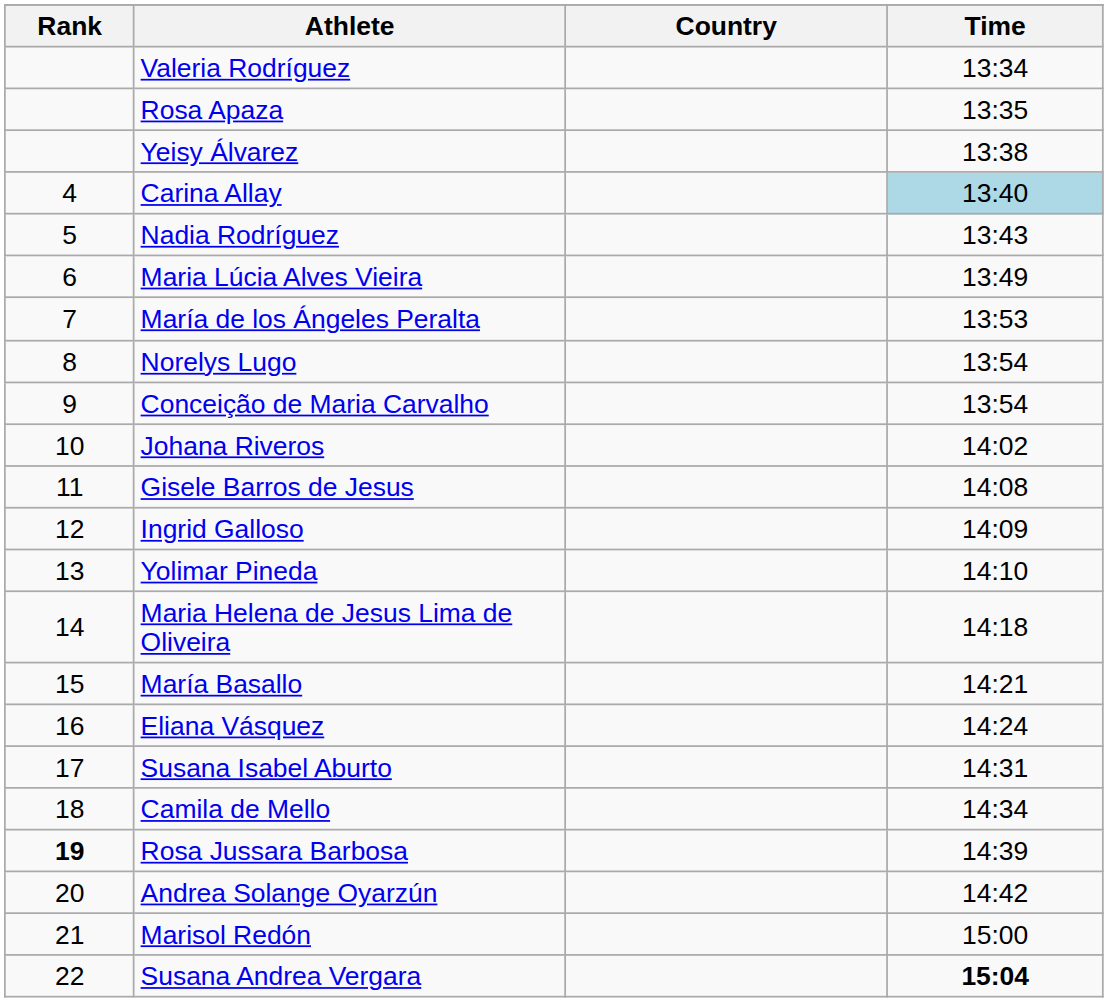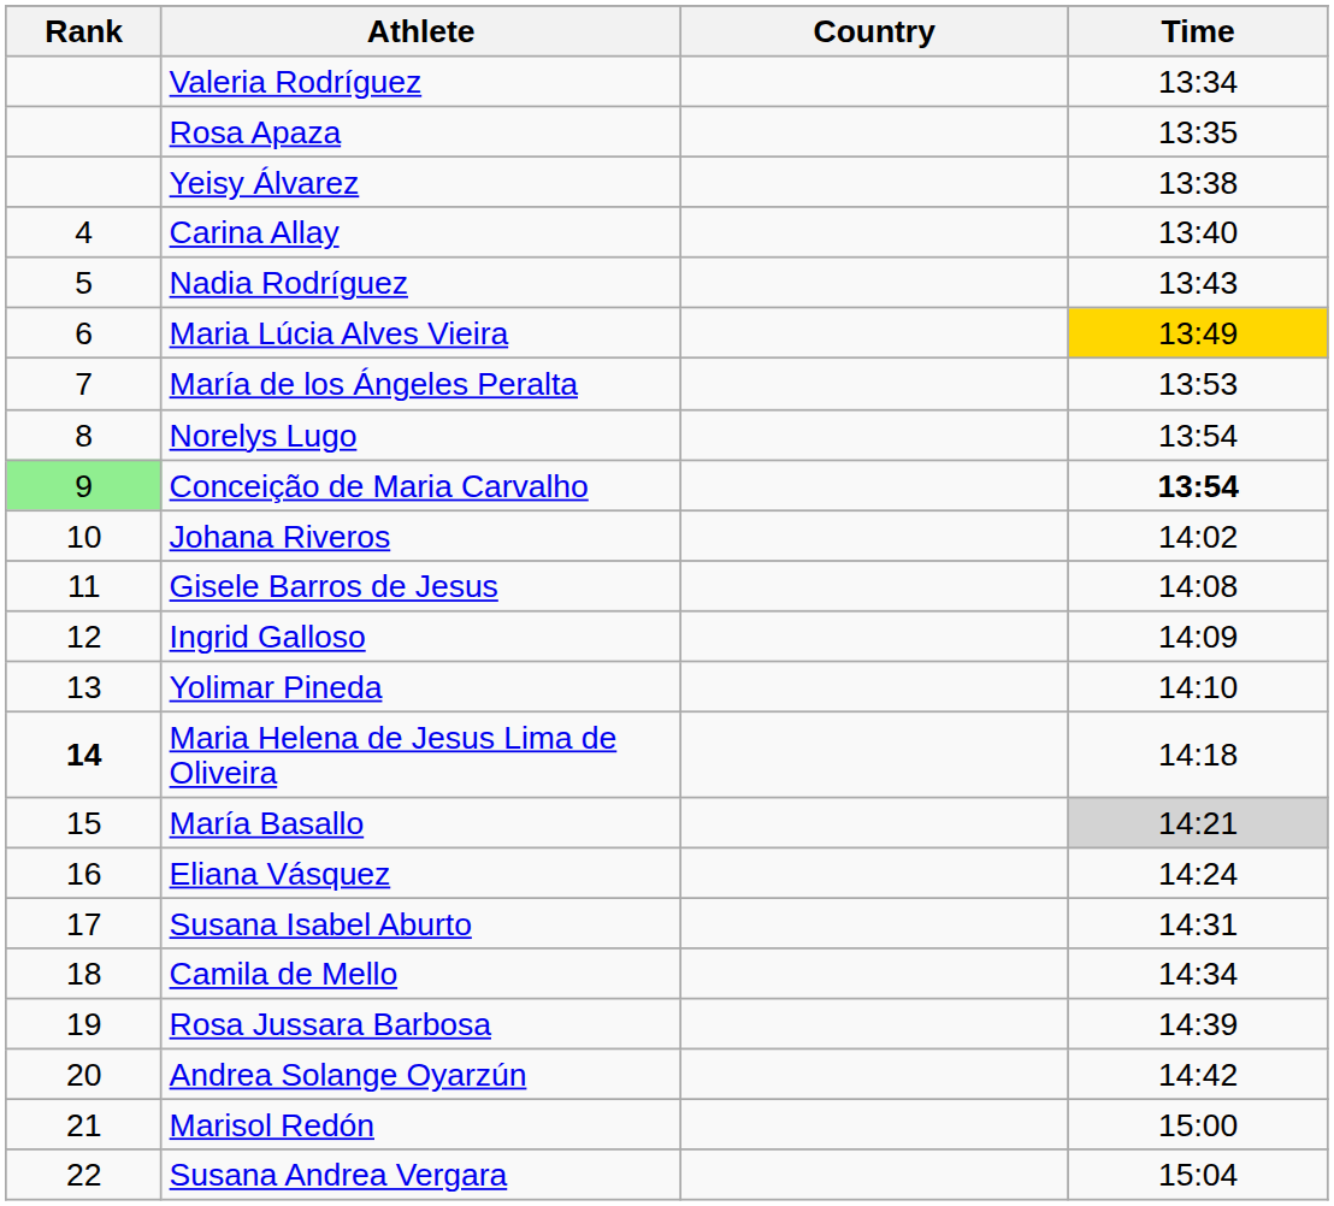Carina Allay | Time: lightblue background -> no background
Maria Lúcia Alves Vieira | Time: no background -> gold background
Conceição de Maria Carvalho | Rank: no background -> lightgreen background
Conceição de Maria Carvalho | Time: normal -> bold
Maria Helena de Jesus Lima de Oliveira | Rank: normal -> bold
María Basallo | Time: no background -> lightgrey background
Rosa Jussara Barbosa | Rank: bold -> normal
Susana Andrea Vergara | Time: bold -> normal
